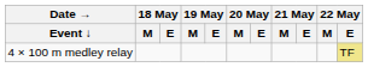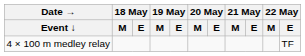4 × 100 m medley relay | 22 May / E: khaki background -> no background
